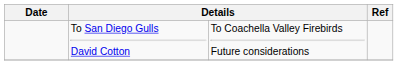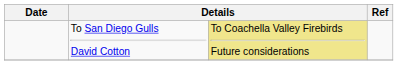To San Diego Gulls David Cotton | column 3: no background -> khaki background
